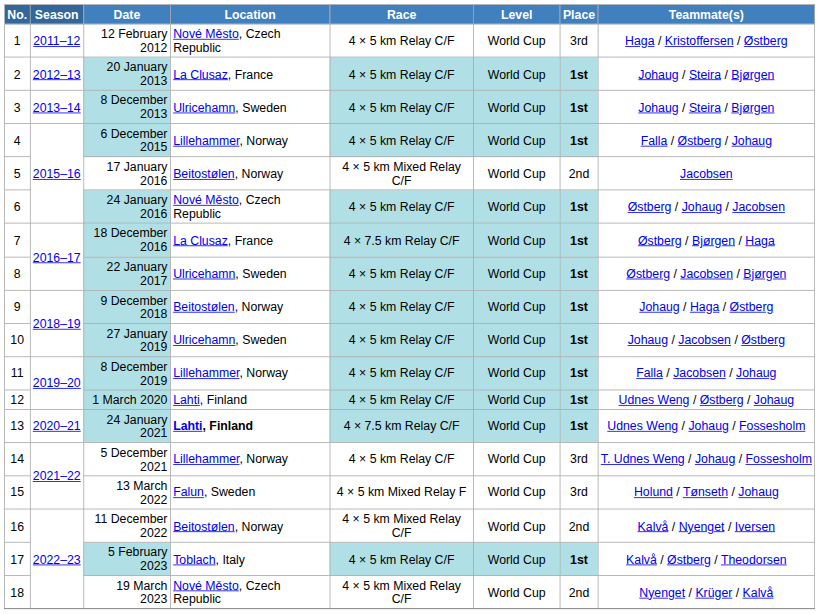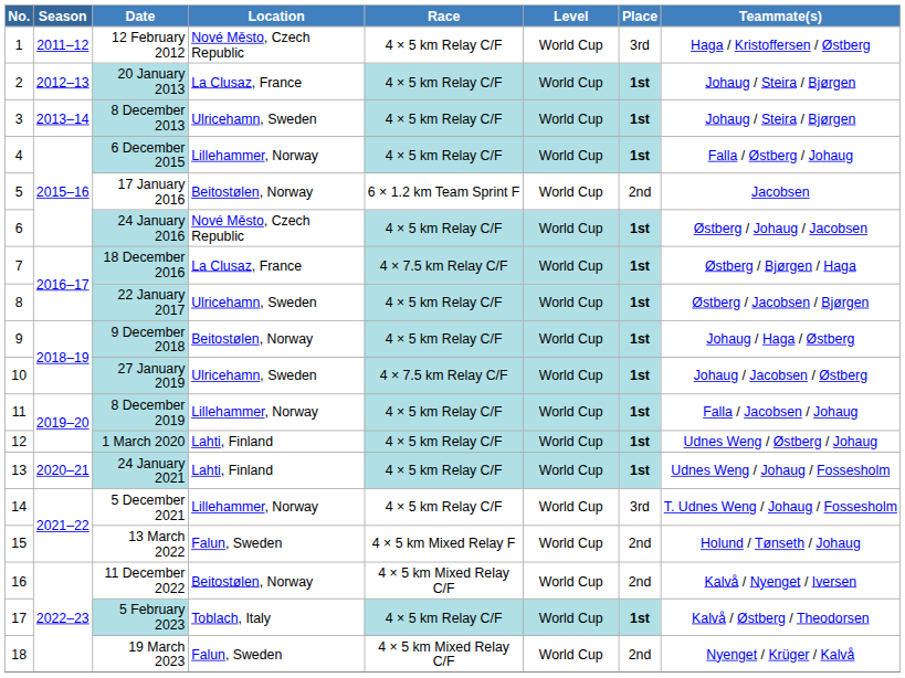17 January 2016 | Race: 4 × 5 km Mixed Relay C/F -> 6 × 1.2 km Team Sprint F
27 January 2019 | Race: 4 × 5 km Relay C/F -> 4 × 7.5 km Relay C/F
24 January 2021 | Location: bold -> normal
24 January 2021 | Race: 4 × 7.5 km Relay C/F -> 4 × 5 km Relay C/F
13 March 2022 | Place: 3rd -> 2nd
19 March 2023 | Location: Nové Město, Czech Republic -> Falun, Sweden
